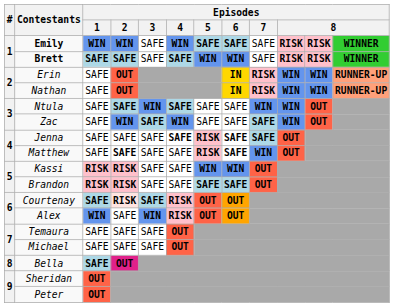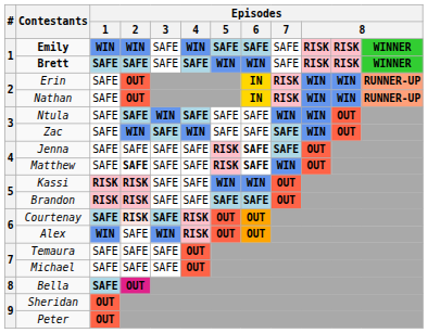Jenna | Episodes / 4: bold -> normal
